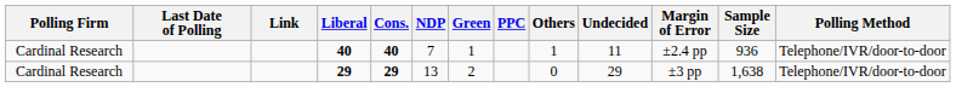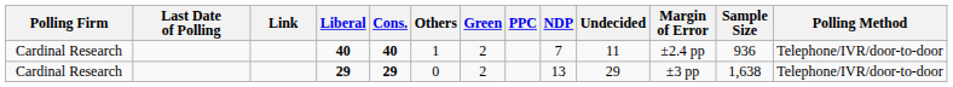columns swapped: NDP <-> Others
row 2 | Green: 1 -> 2
